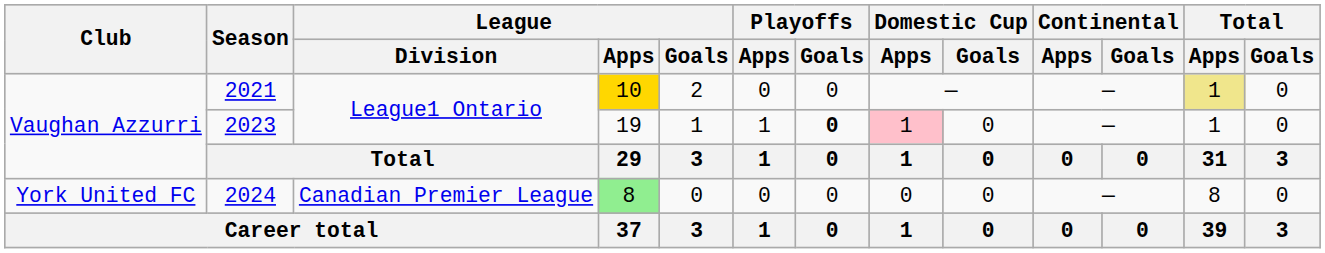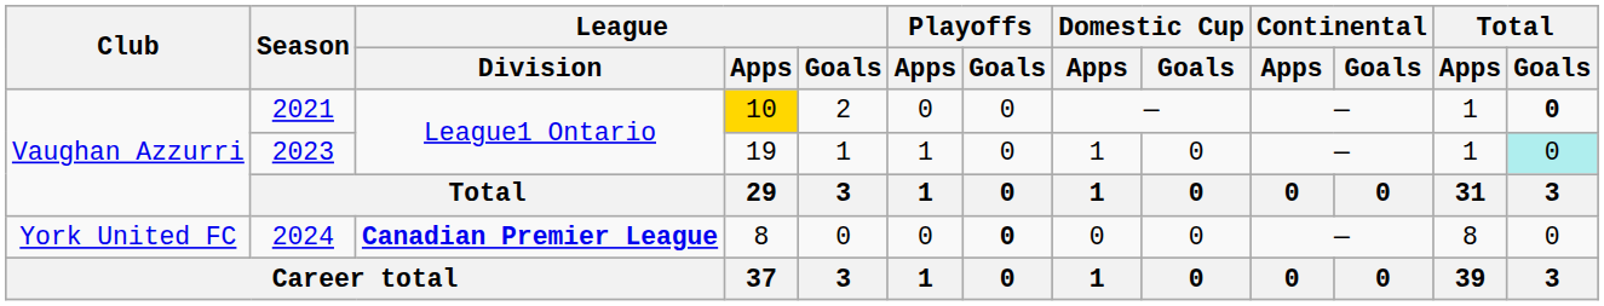2021 | Total / Apps: khaki background -> no background
2021 | Total / Goals: normal -> bold
2023 | Playoffs / Goals: bold -> normal
2023 | Domestic Cup / Apps: pink background -> no background
2023 | Total / Goals: no background -> paleturquoise background
2024 | League / Division: normal -> bold
2024 | League / Apps: lightgreen background -> no background
2024 | Playoffs / Goals: normal -> bold
